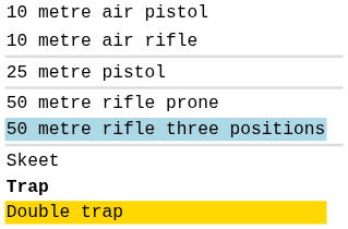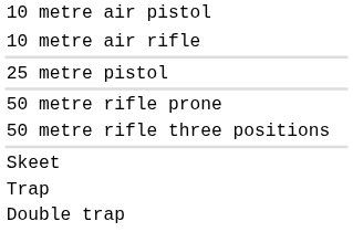50 metre rifle three positions | column 1: lightblue background -> no background
Trap | column 1: bold -> normal
Double trap | column 1: gold background -> no background
